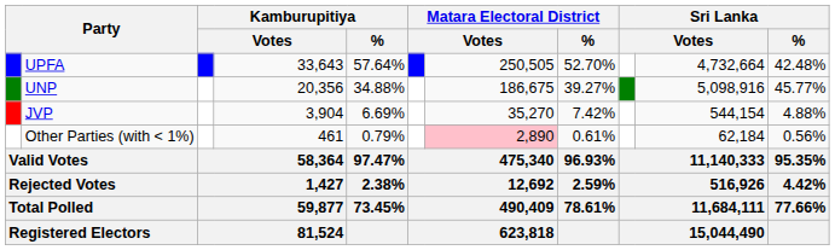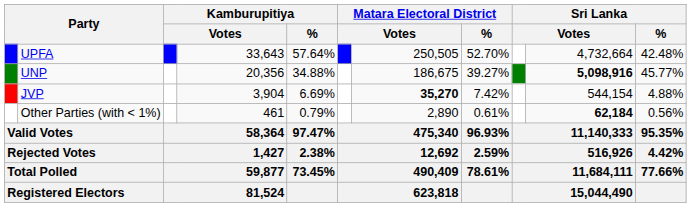UNP | column 10: normal -> bold
JVP | column 7: normal -> bold
Other Parties (with < 1%) | column 7: pink background -> no background
Other Parties (with < 1%) | column 10: normal -> bold
